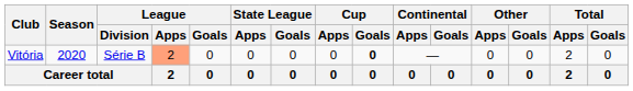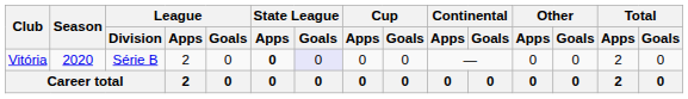Vitória | League / Apps: lightsalmon background -> no background
Vitória | State League / Apps: normal -> bold
Vitória | State League / Goals: no background -> lavender background
Vitória | Cup / Goals: bold -> normal
